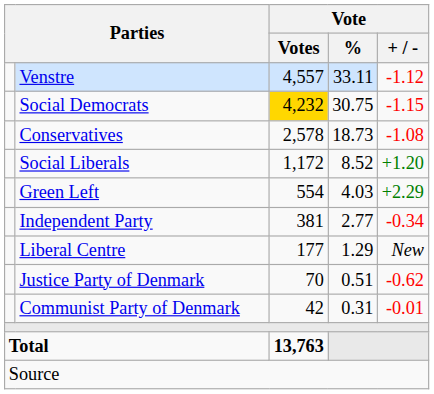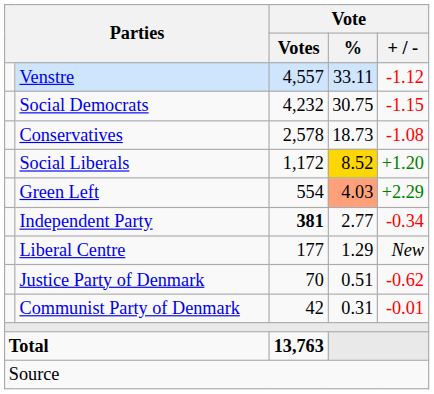Social Democrats | Vote / Votes: gold background -> no background
Social Liberals | Vote / %: no background -> gold background
Green Left | Vote / %: no background -> lightsalmon background
Independent Party | Vote / Votes: normal -> bold
